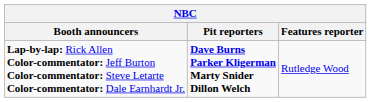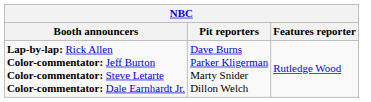row 3 | Pit reporters: bold -> normal
